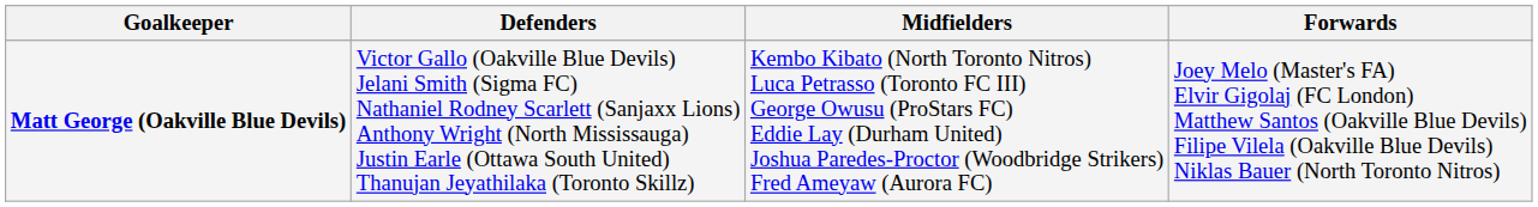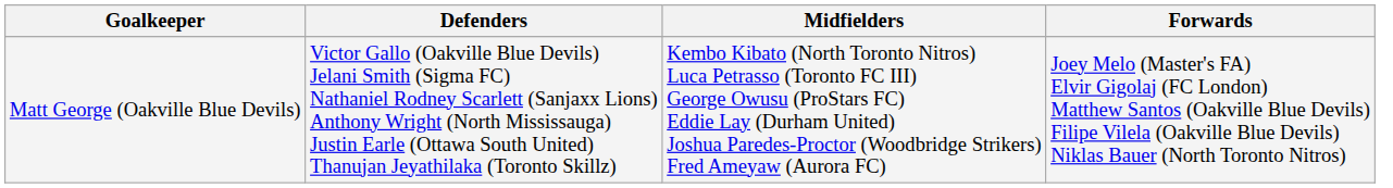Matt George (Oakville Blue Devils) | Goalkeeper: bold -> normal
